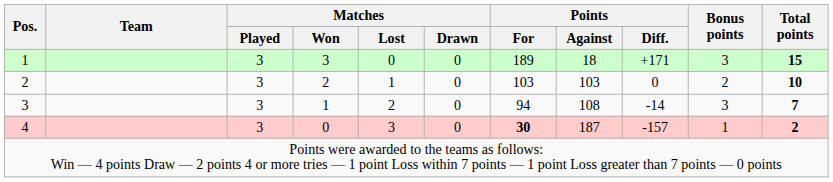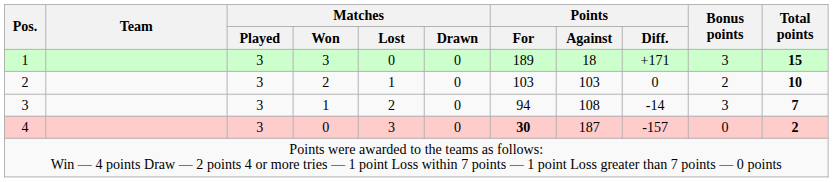4 | Bonus points: 1 -> 0
